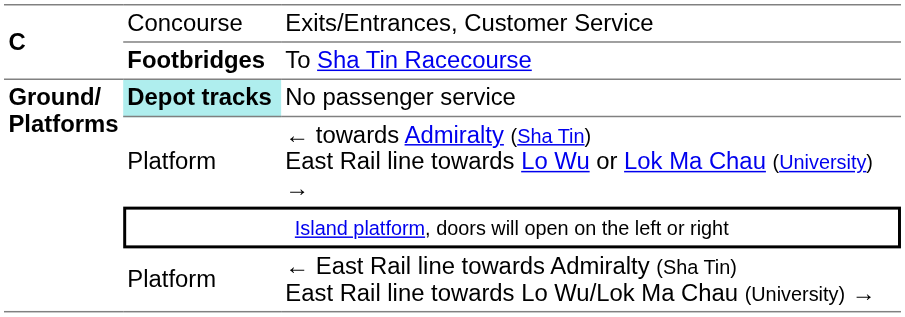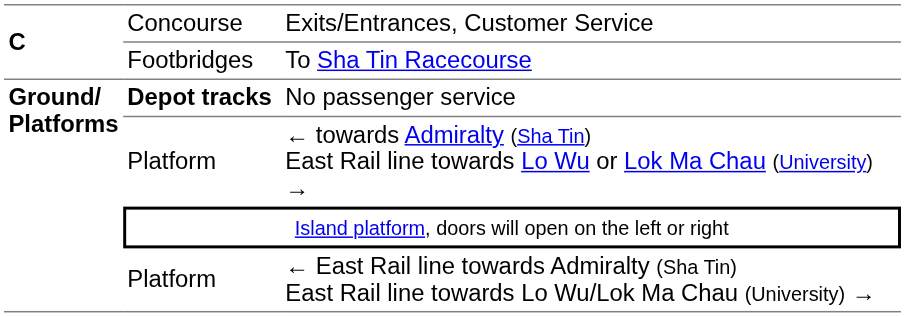To Sha Tin Racecourse | column 2: bold -> normal
No passenger service | column 2: paleturquoise background -> no background
